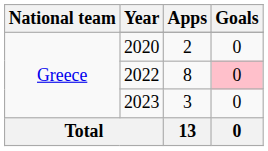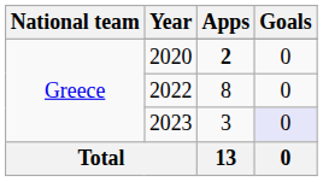2020 | Apps: normal -> bold
2022 | Goals: pink background -> no background
2023 | Goals: no background -> lavender background
